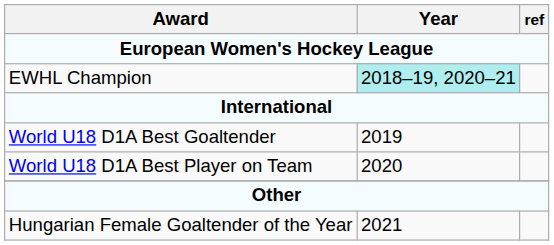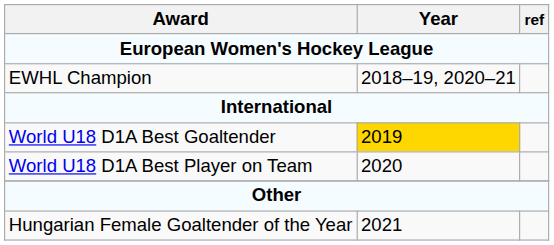EWHL Champion | Year: paleturquoise background -> no background
World U18 D1A Best Goaltender | Year: no background -> gold background
